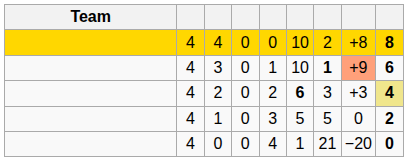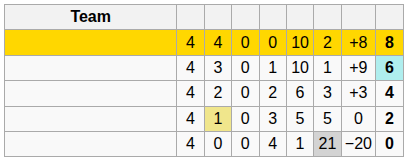row 3 | column 7: bold -> normal
row 3 | column 8: lightsalmon background -> no background
row 3 | column 9: no background -> paleturquoise background
row 4 | column 6: bold -> normal
row 4 | column 9: khaki background -> no background
row 5 | column 3: no background -> khaki background
row 6 | column 7: no background -> lightgrey background
